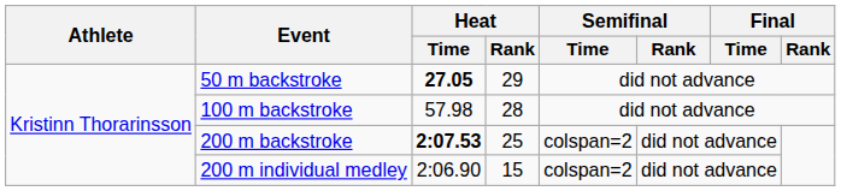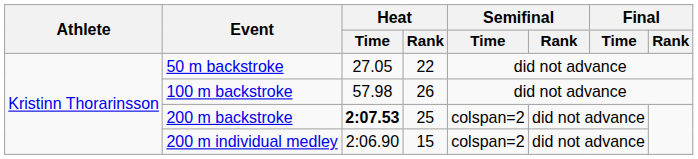50 m backstroke | Heat / Time: bold -> normal
50 m backstroke | Heat / Rank: 29 -> 22
100 m backstroke | Heat / Rank: 28 -> 26
